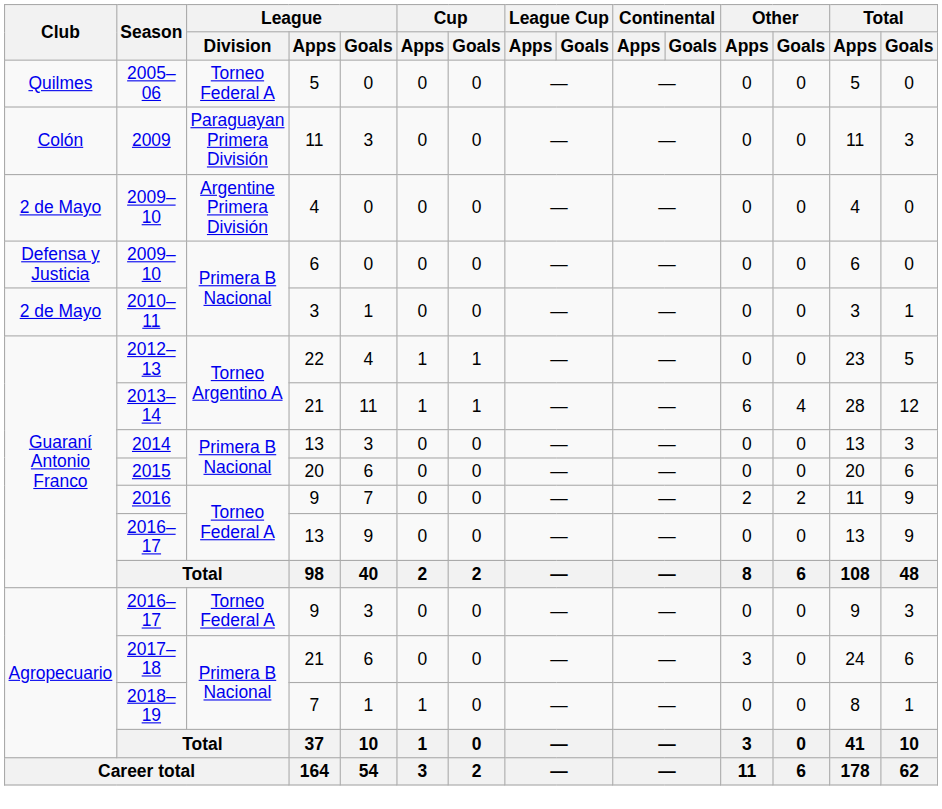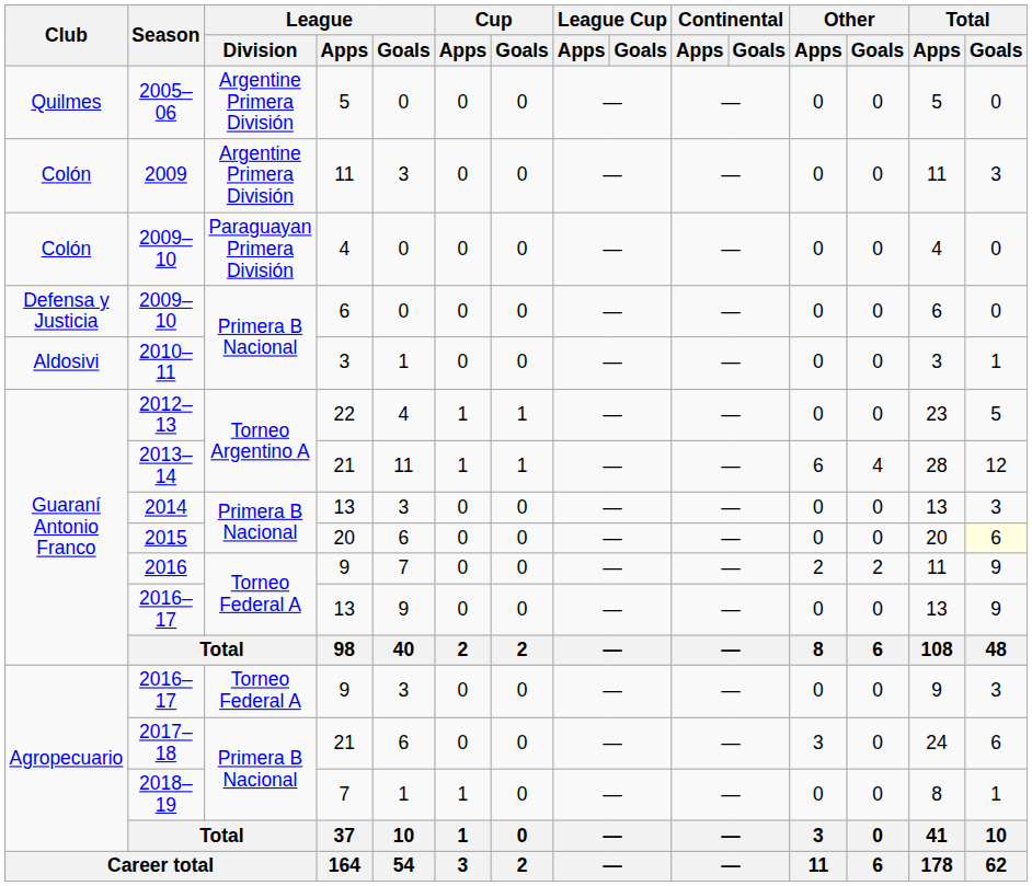2005–06 | League / Division: Torneo Federal A -> Argentine Primera División
2009 | League / Division: Paraguayan Primera División -> Argentine Primera División
2009–10 / 4 | Club: 2 de Mayo -> Colón
2009–10 / 4 | League / Division: Argentine Primera División -> Paraguayan Primera División
2010–11 | Club: 2 de Mayo -> Aldosivi
2015 | Total / Goals: no background -> lightyellow background
